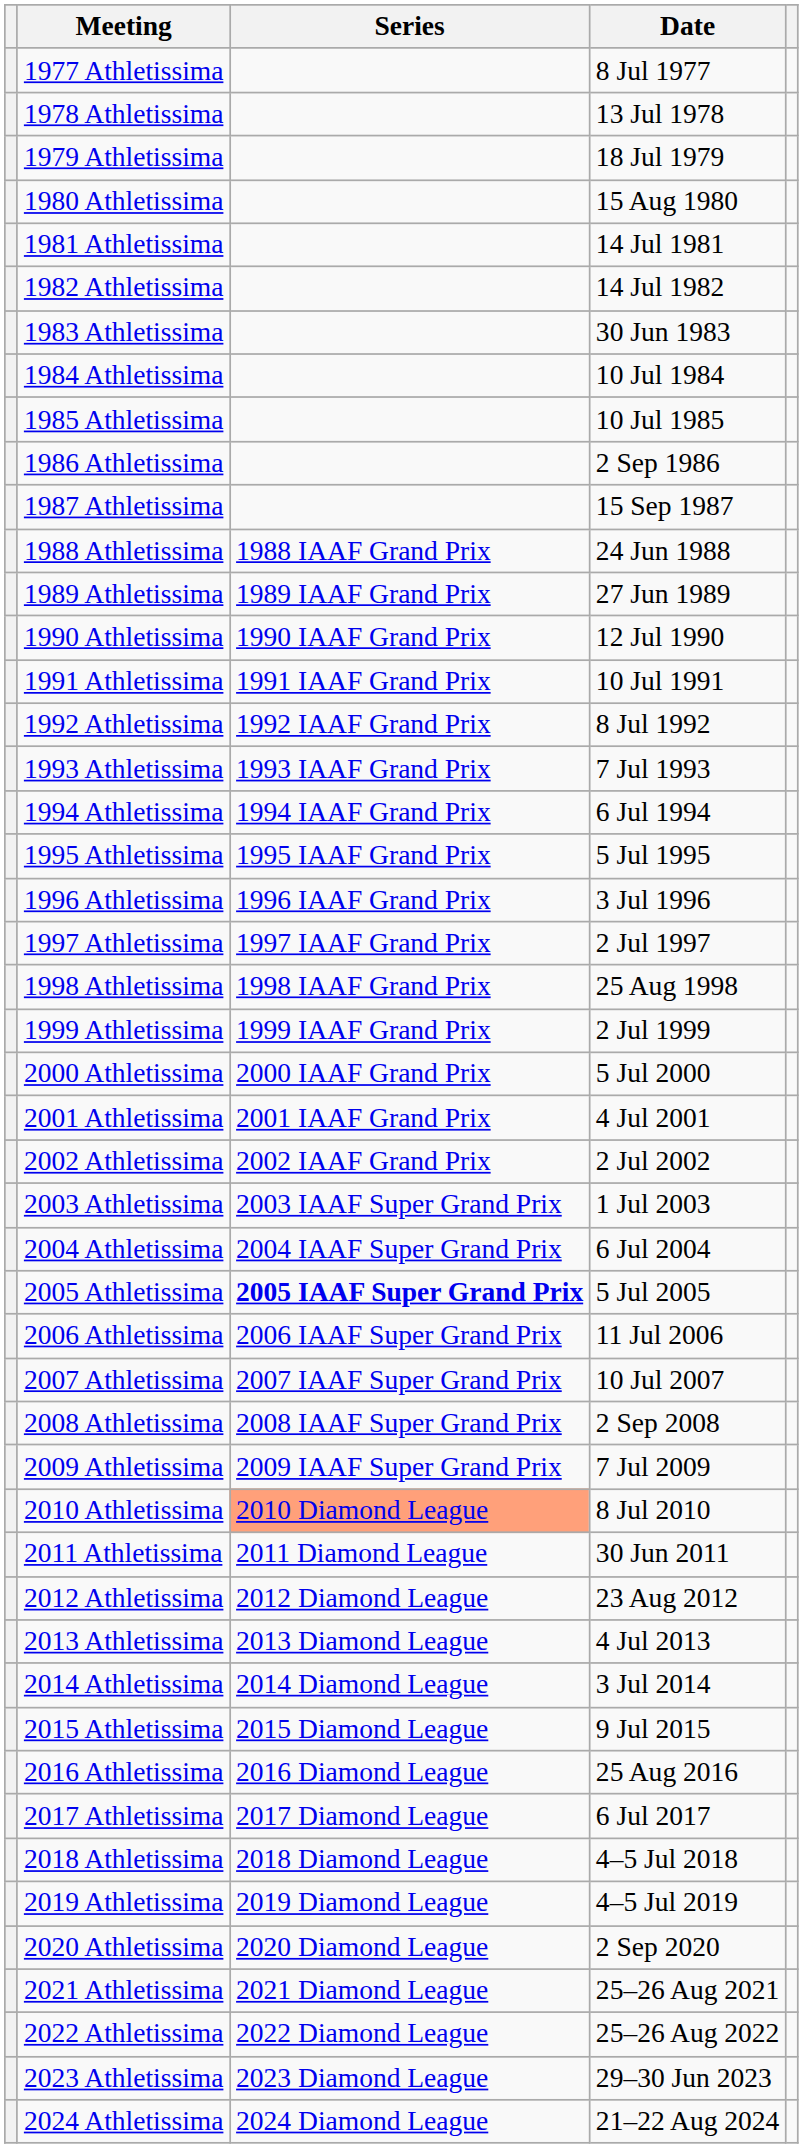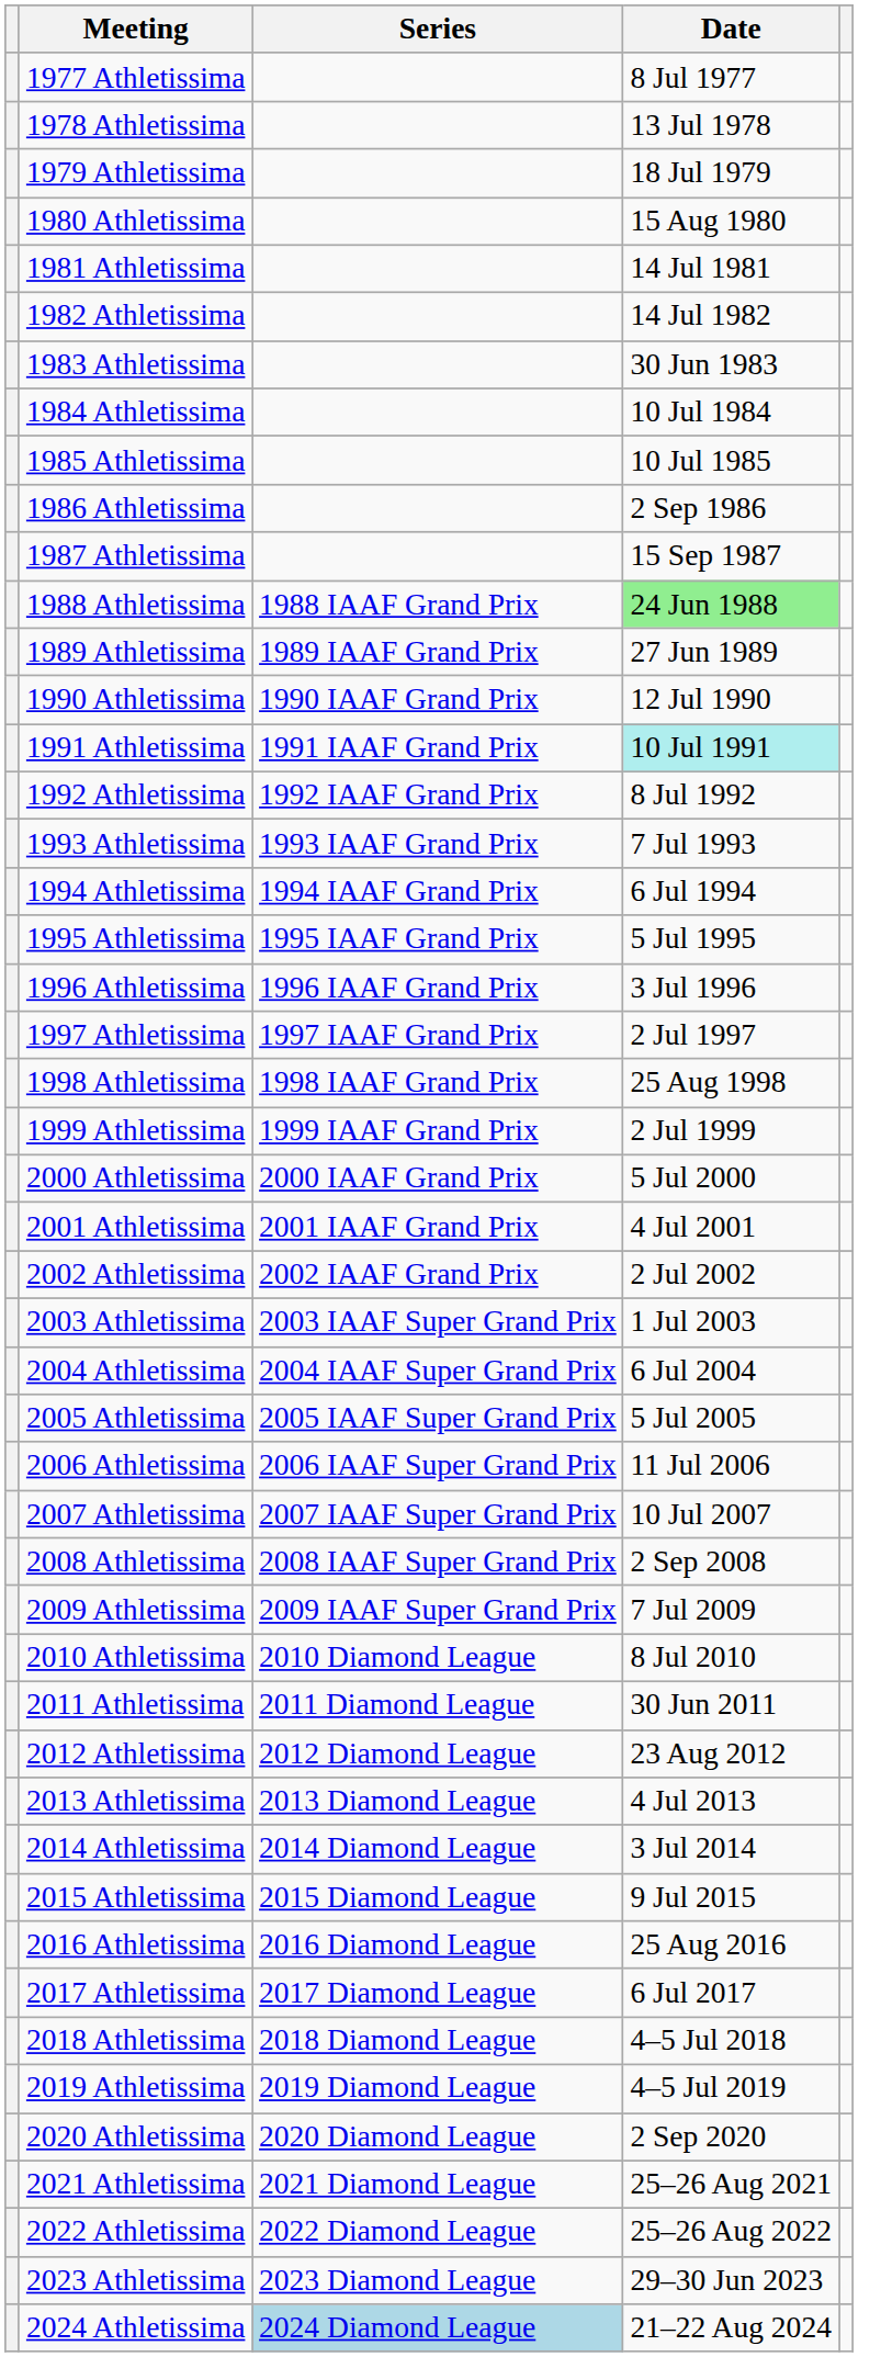1988 Athletissima | Date: no background -> lightgreen background
1991 Athletissima | Date: no background -> paleturquoise background
2005 Athletissima | Series: bold -> normal
2010 Athletissima | Series: lightsalmon background -> no background
2024 Athletissima | Series: no background -> lightblue background
